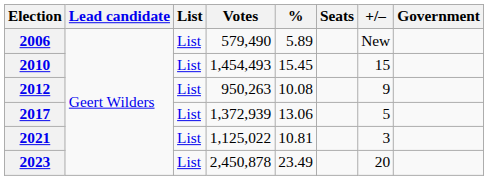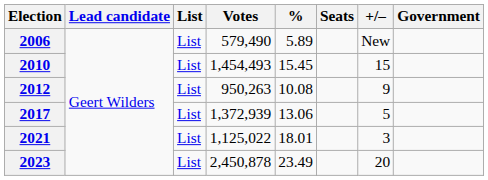2021 | %: 10.81 -> 18.01
